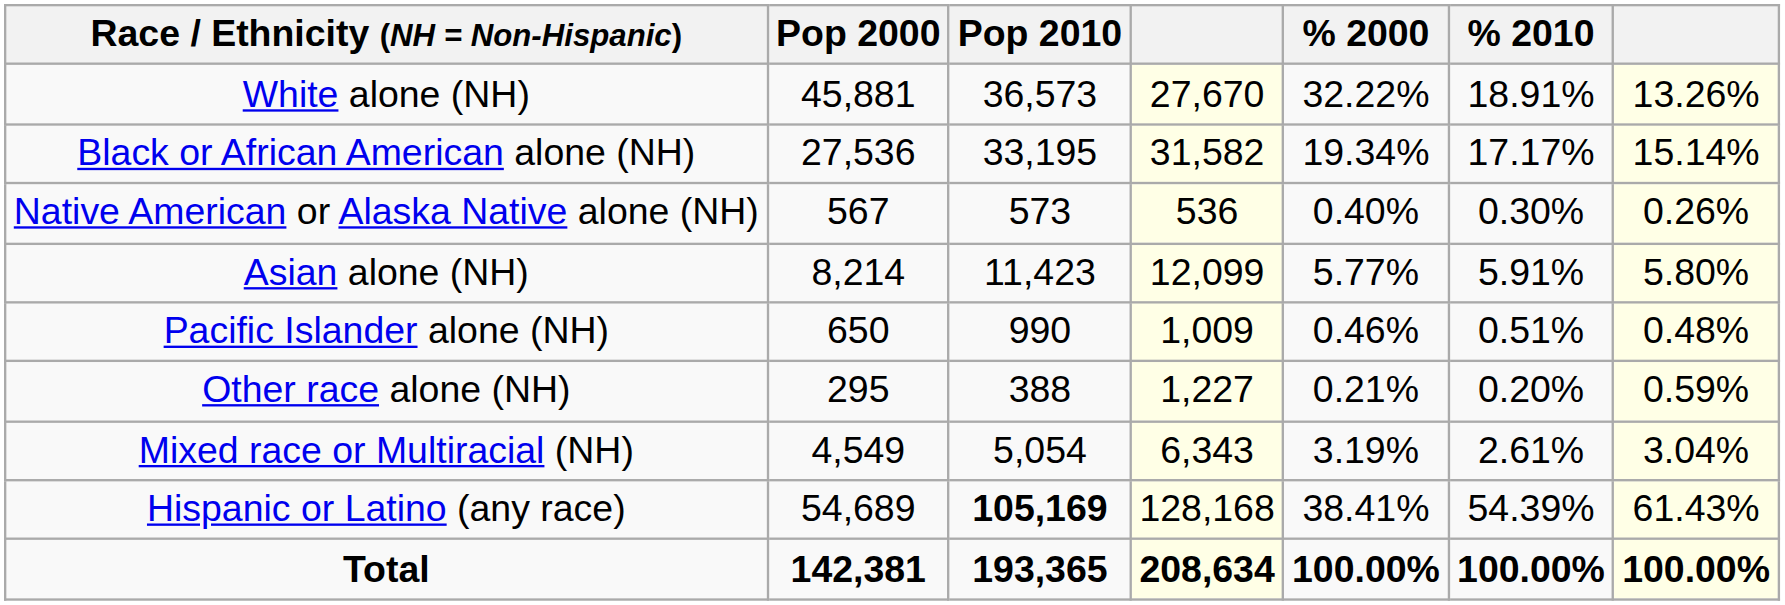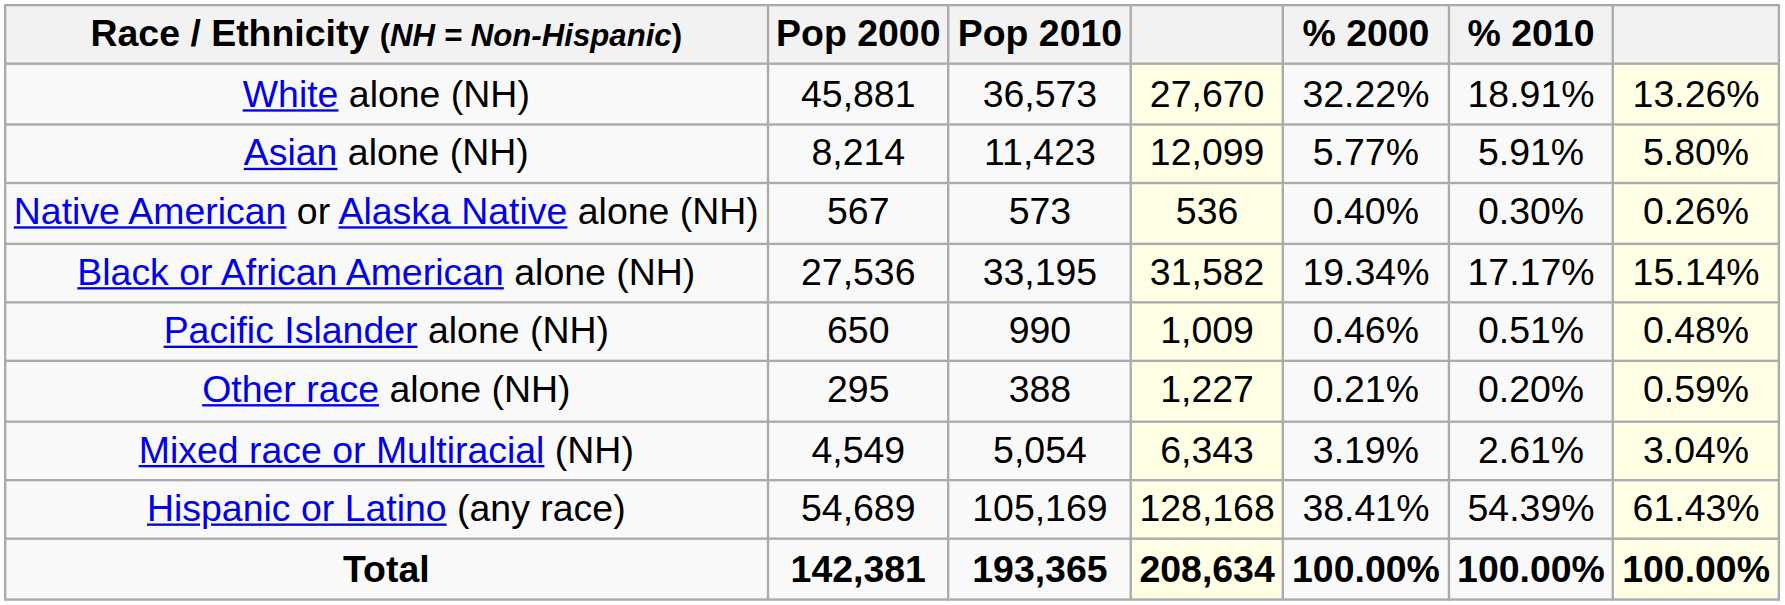rows swapped: Black or African American alone (NH) <-> Asian alone (NH)
Hispanic or Latino (any race) | Pop 2010: bold -> normal
